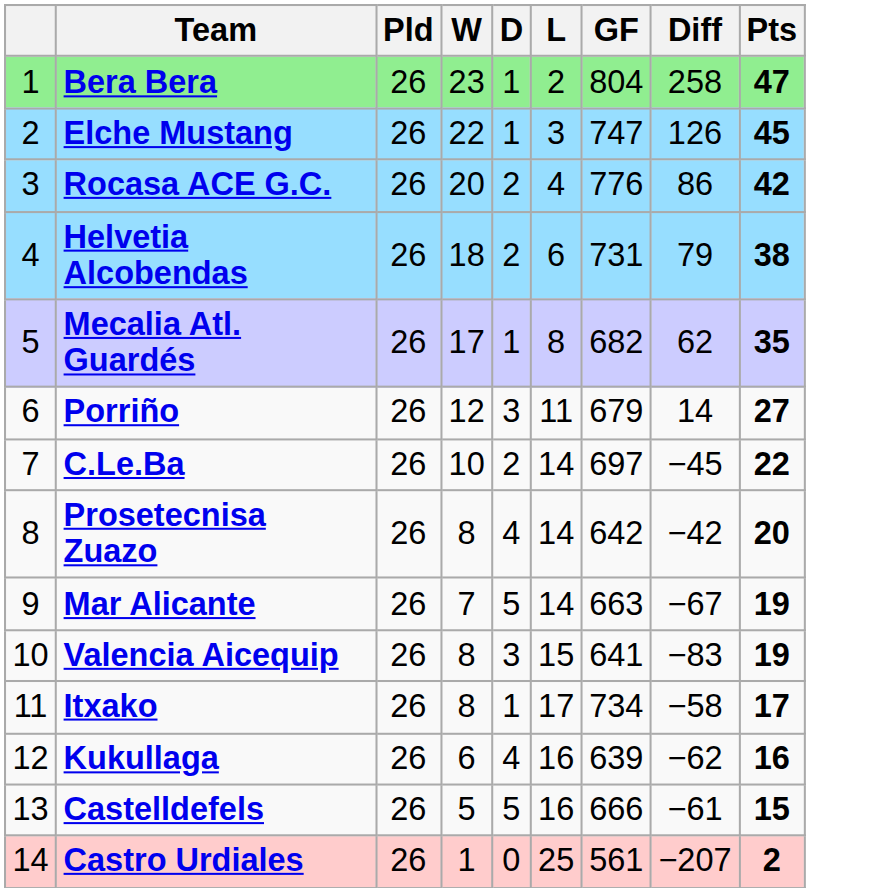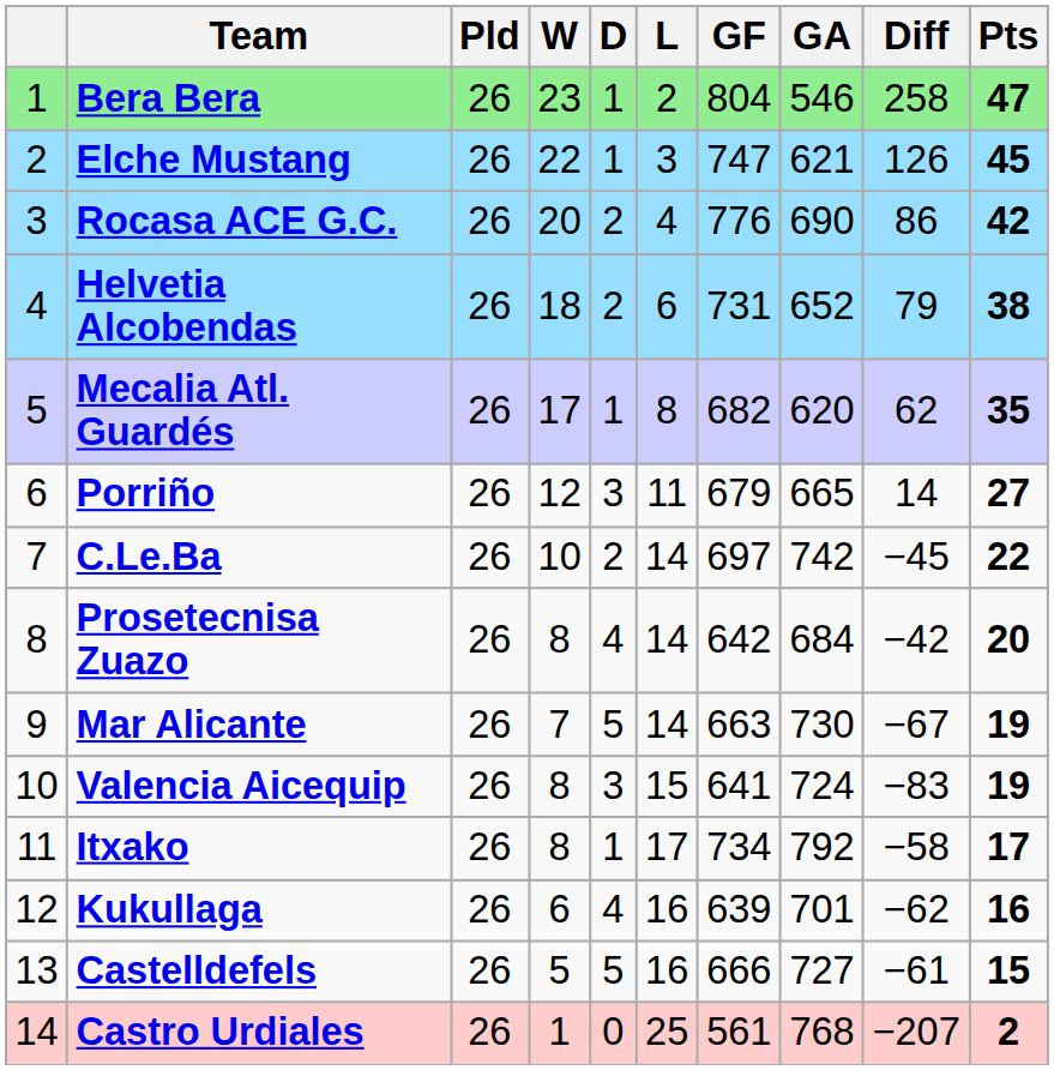+ column: GA | 546 | 621 | 690 | 652 | 620 | 665 | 742 | 684 | 730 | 724 | 792 | 701 | 727 | 768
